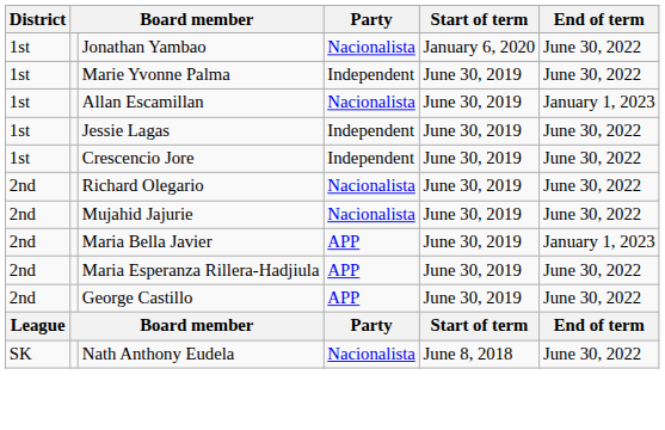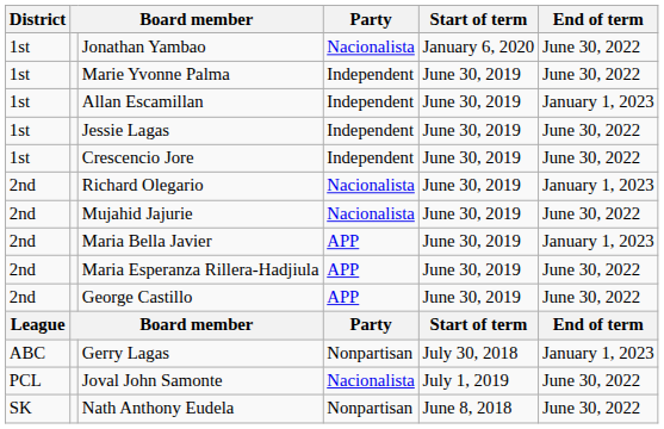Allan Escamillan | Party: Nacionalista -> Independent
Richard Olegario | End of term: June 30, 2022 -> January 1, 2023
+ row: ABC | Gerry Lagas | Nonpartisan | July 30, 2018 | January 1, 2023
+ row: PCL | Joval John Samonte | Nacionalista | July 1, 2019 | June 30, 2022
Nath Anthony Eudela | Party: Nacionalista -> Nonpartisan
